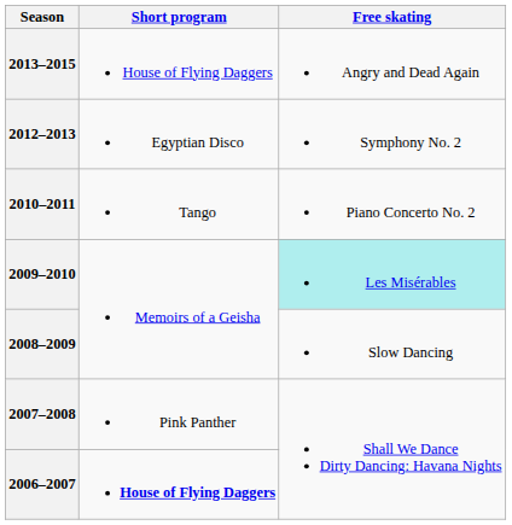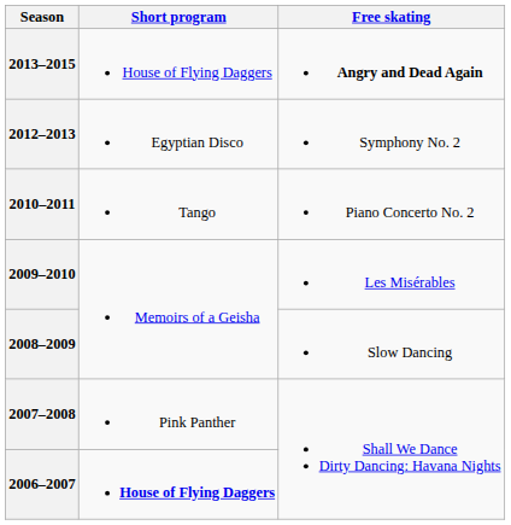2013–2015 | Free skating: normal -> bold
2009–2010 | Free skating: paleturquoise background -> no background
